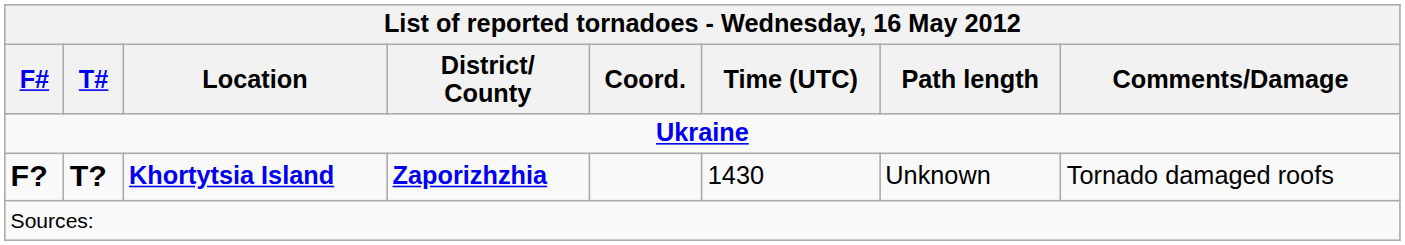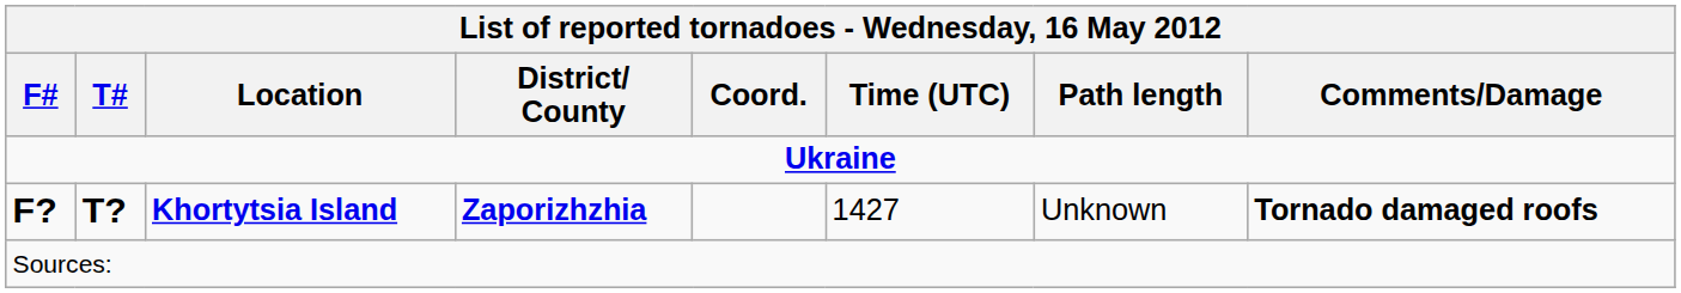F? | Time (UTC): 1430 -> 1427
F? | Comments/Damage: normal -> bold
